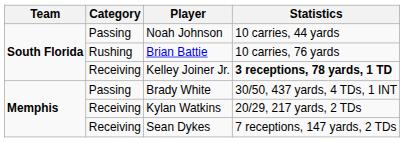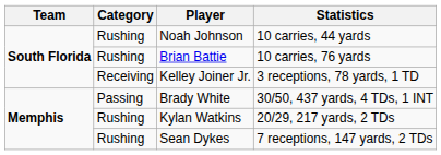Noah Johnson | Category: Passing -> Rushing
Kelley Joiner Jr. | Statistics: bold -> normal
Kylan Watkins | Category: Receiving -> Rushing
Sean Dykes | Category: Receiving -> Rushing
